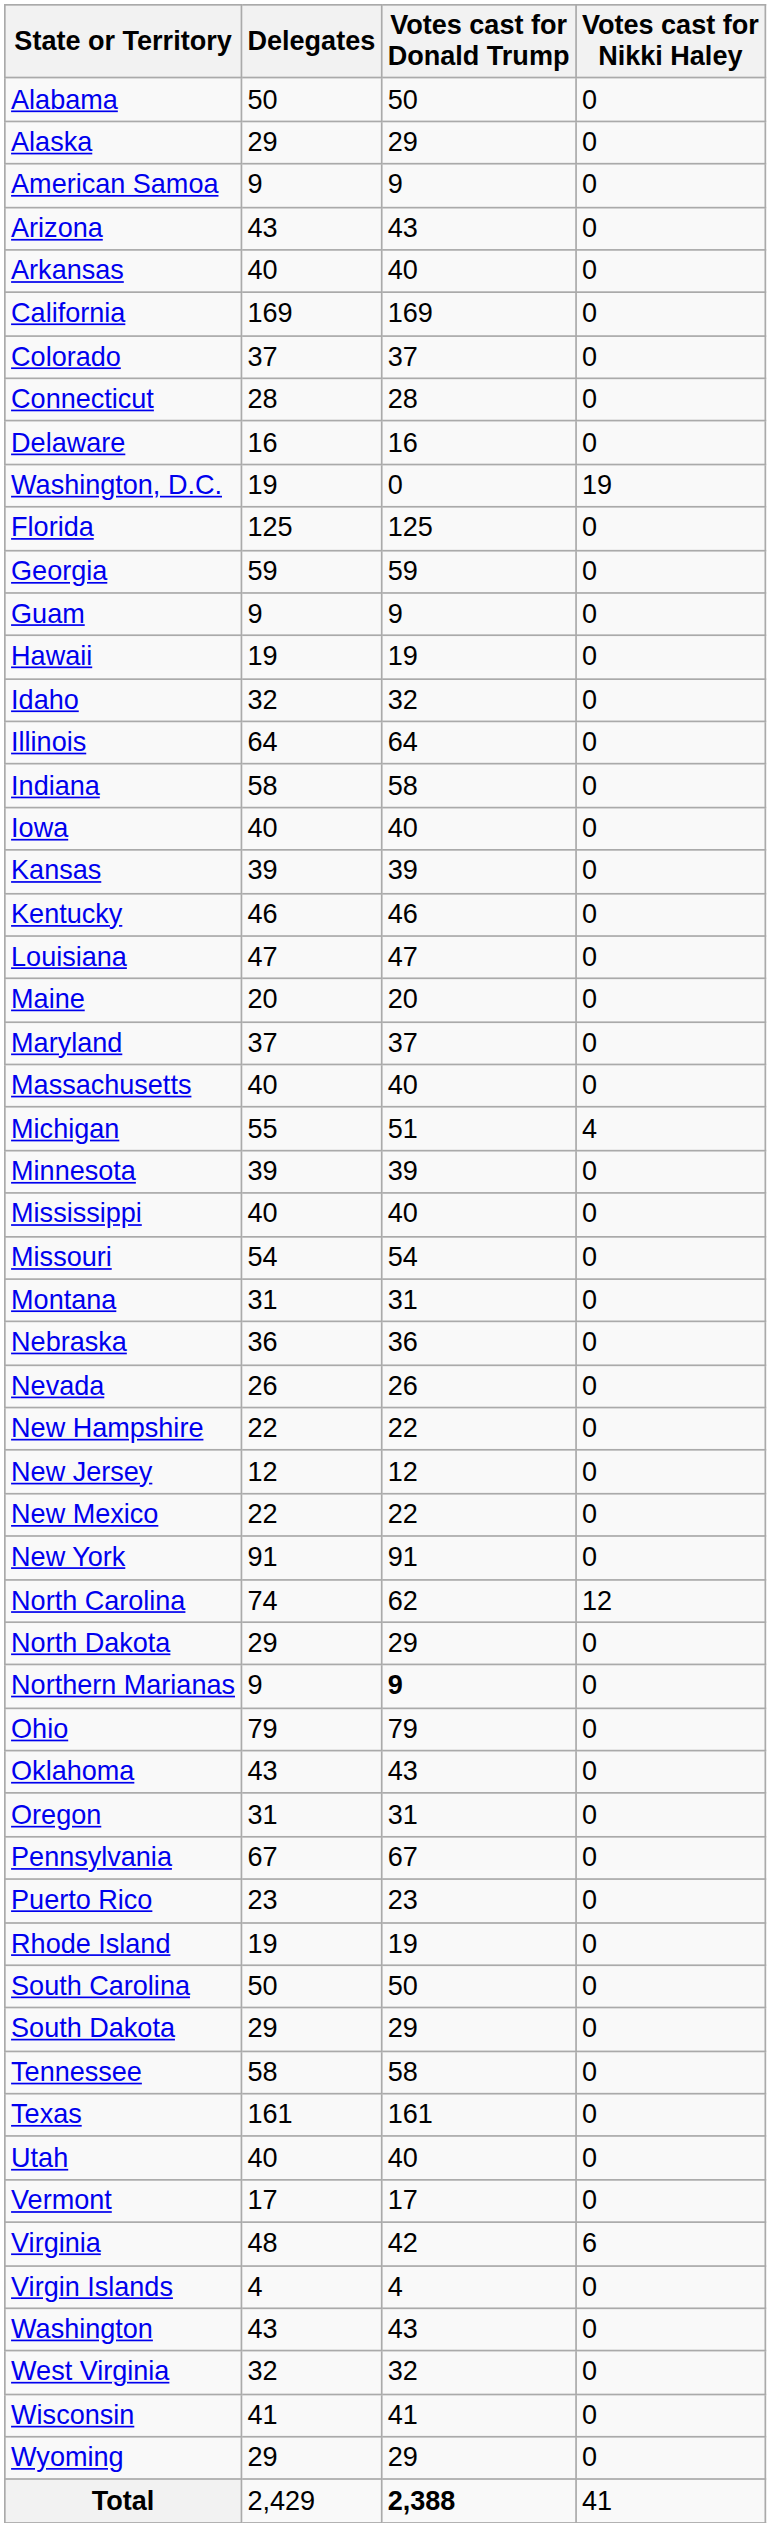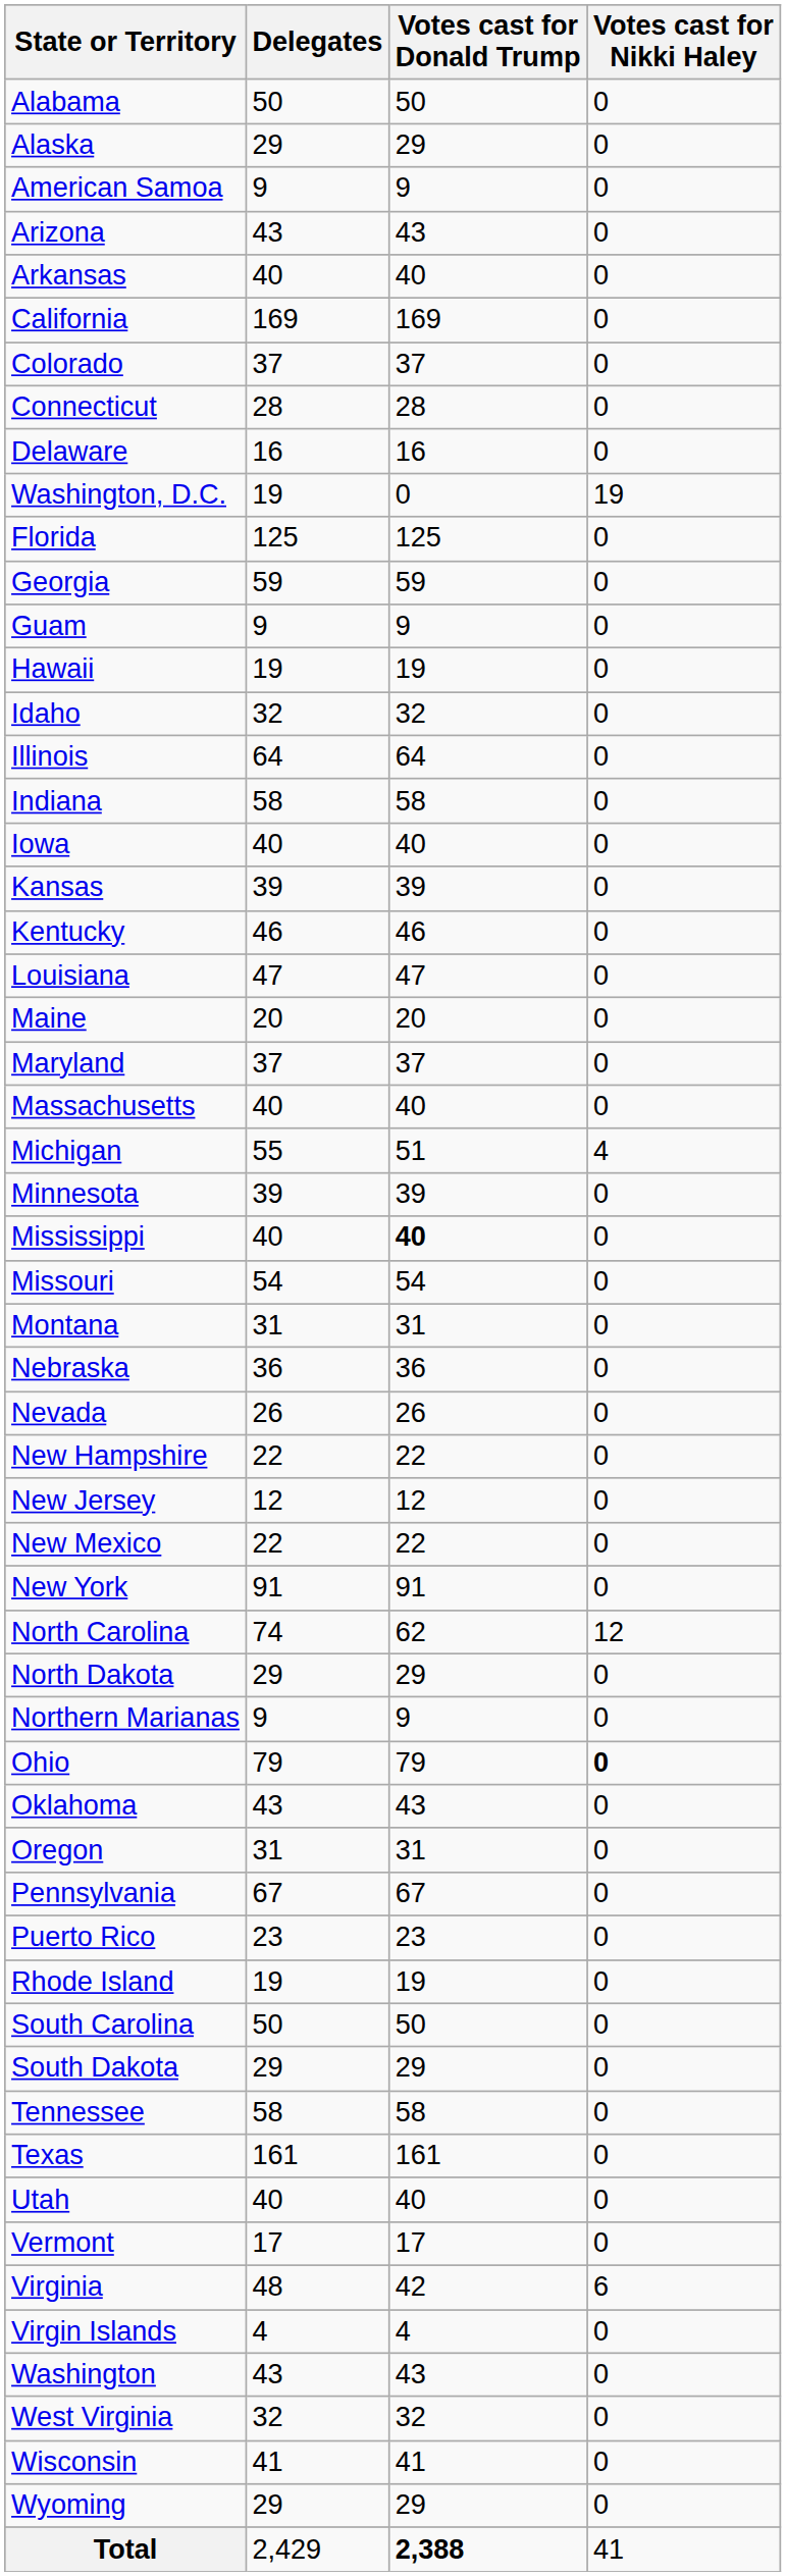Mississippi | Votes cast for Donald Trump: normal -> bold
Northern Marianas | Votes cast for Donald Trump: bold -> normal
Ohio | Votes cast for Nikki Haley: normal -> bold
